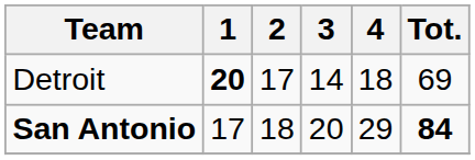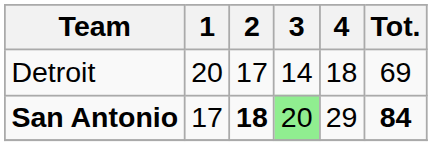Detroit | 1: bold -> normal
San Antonio | 2: normal -> bold
San Antonio | 3: no background -> lightgreen background
